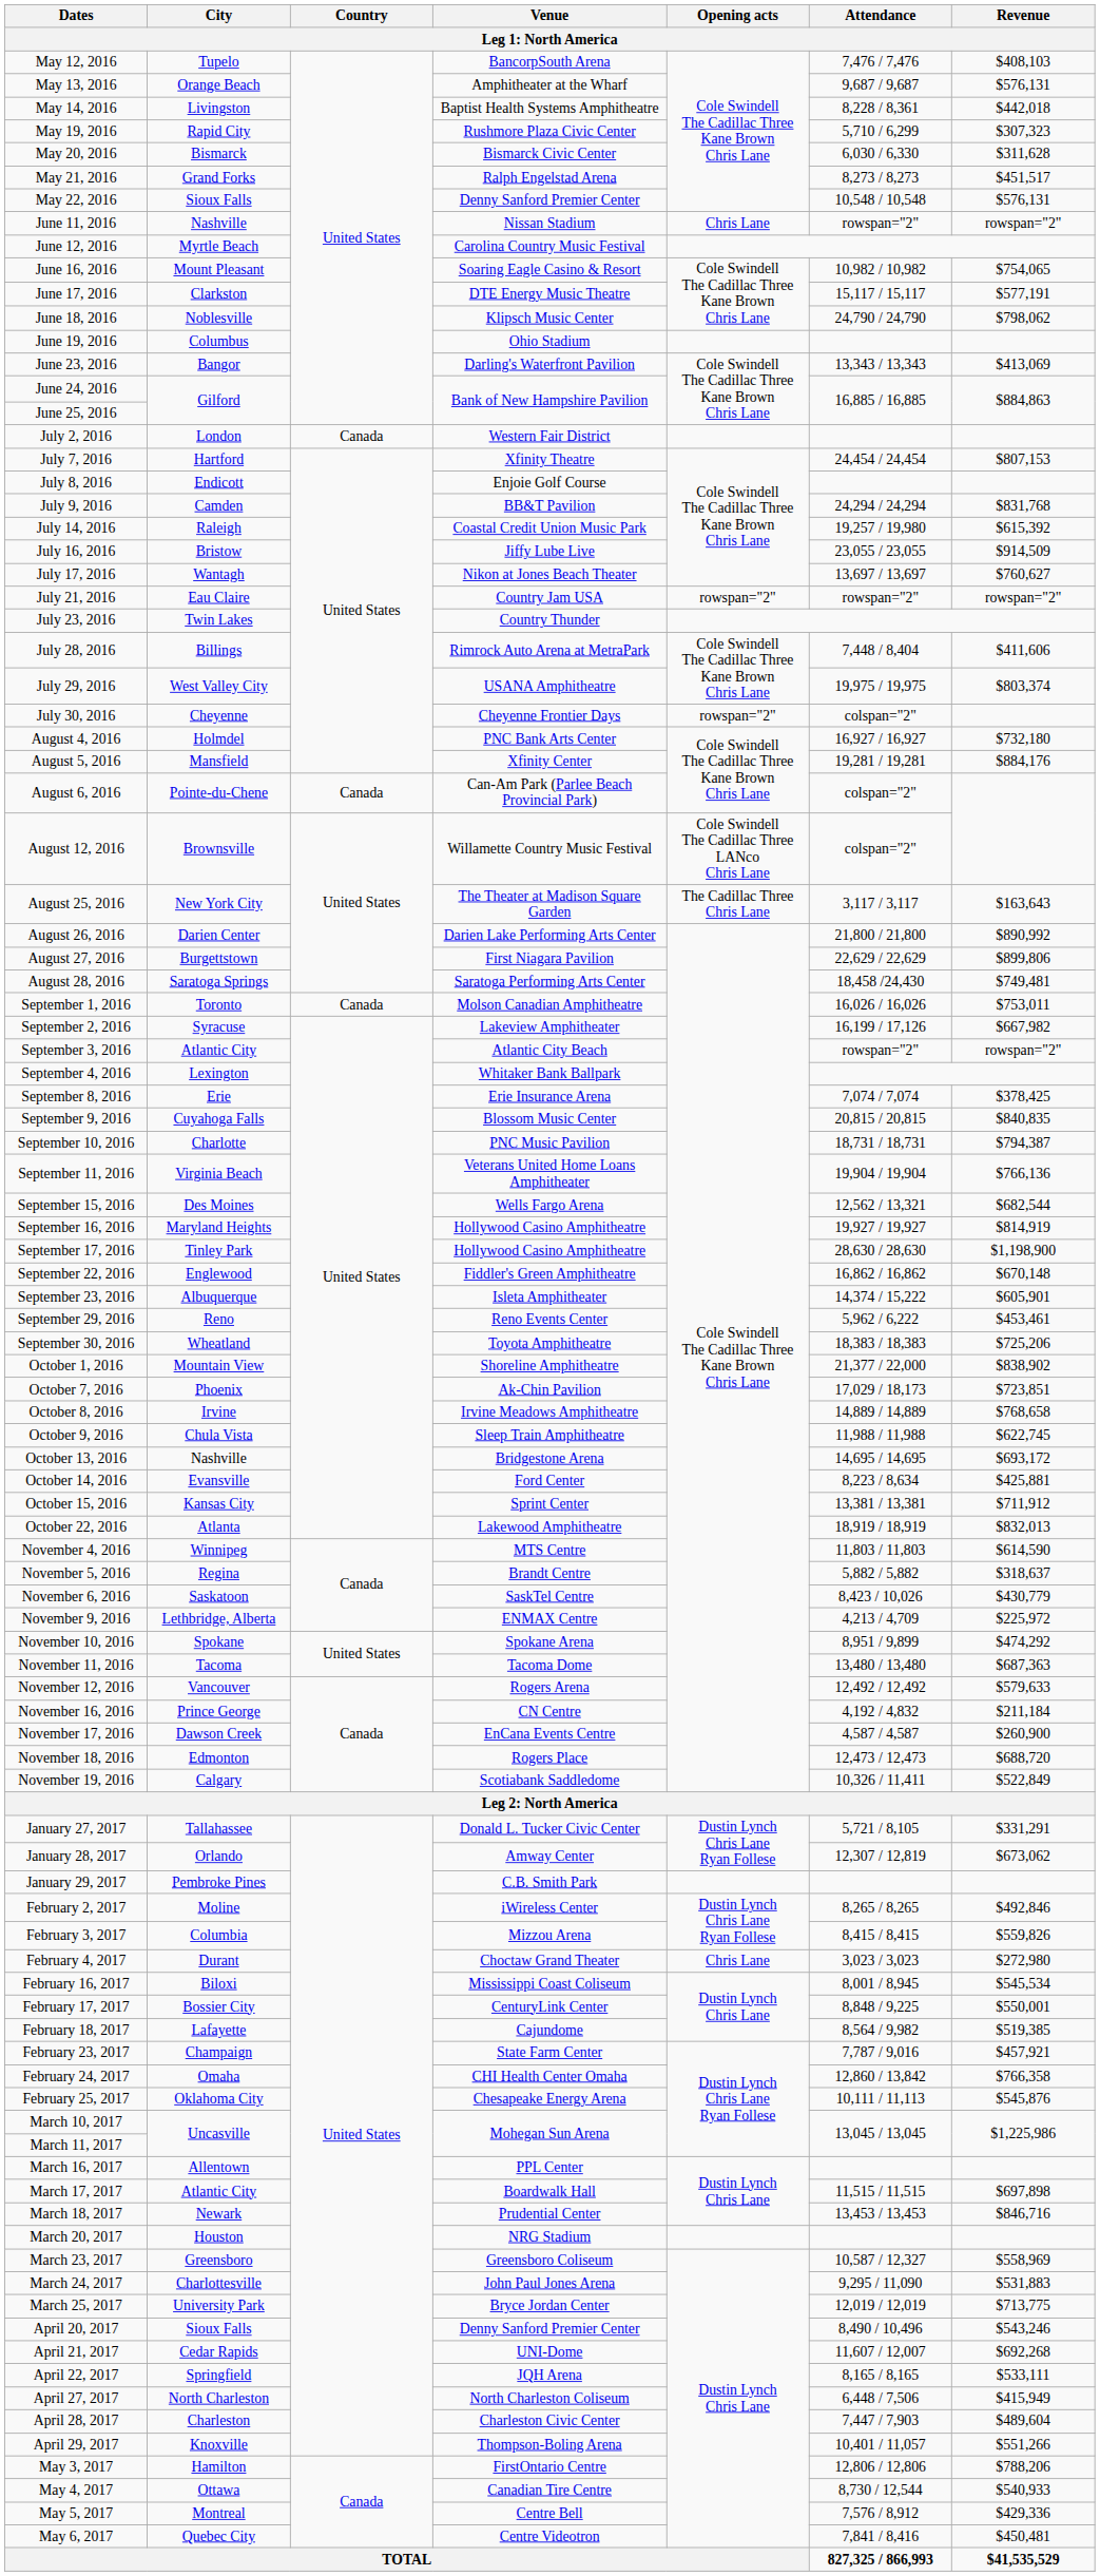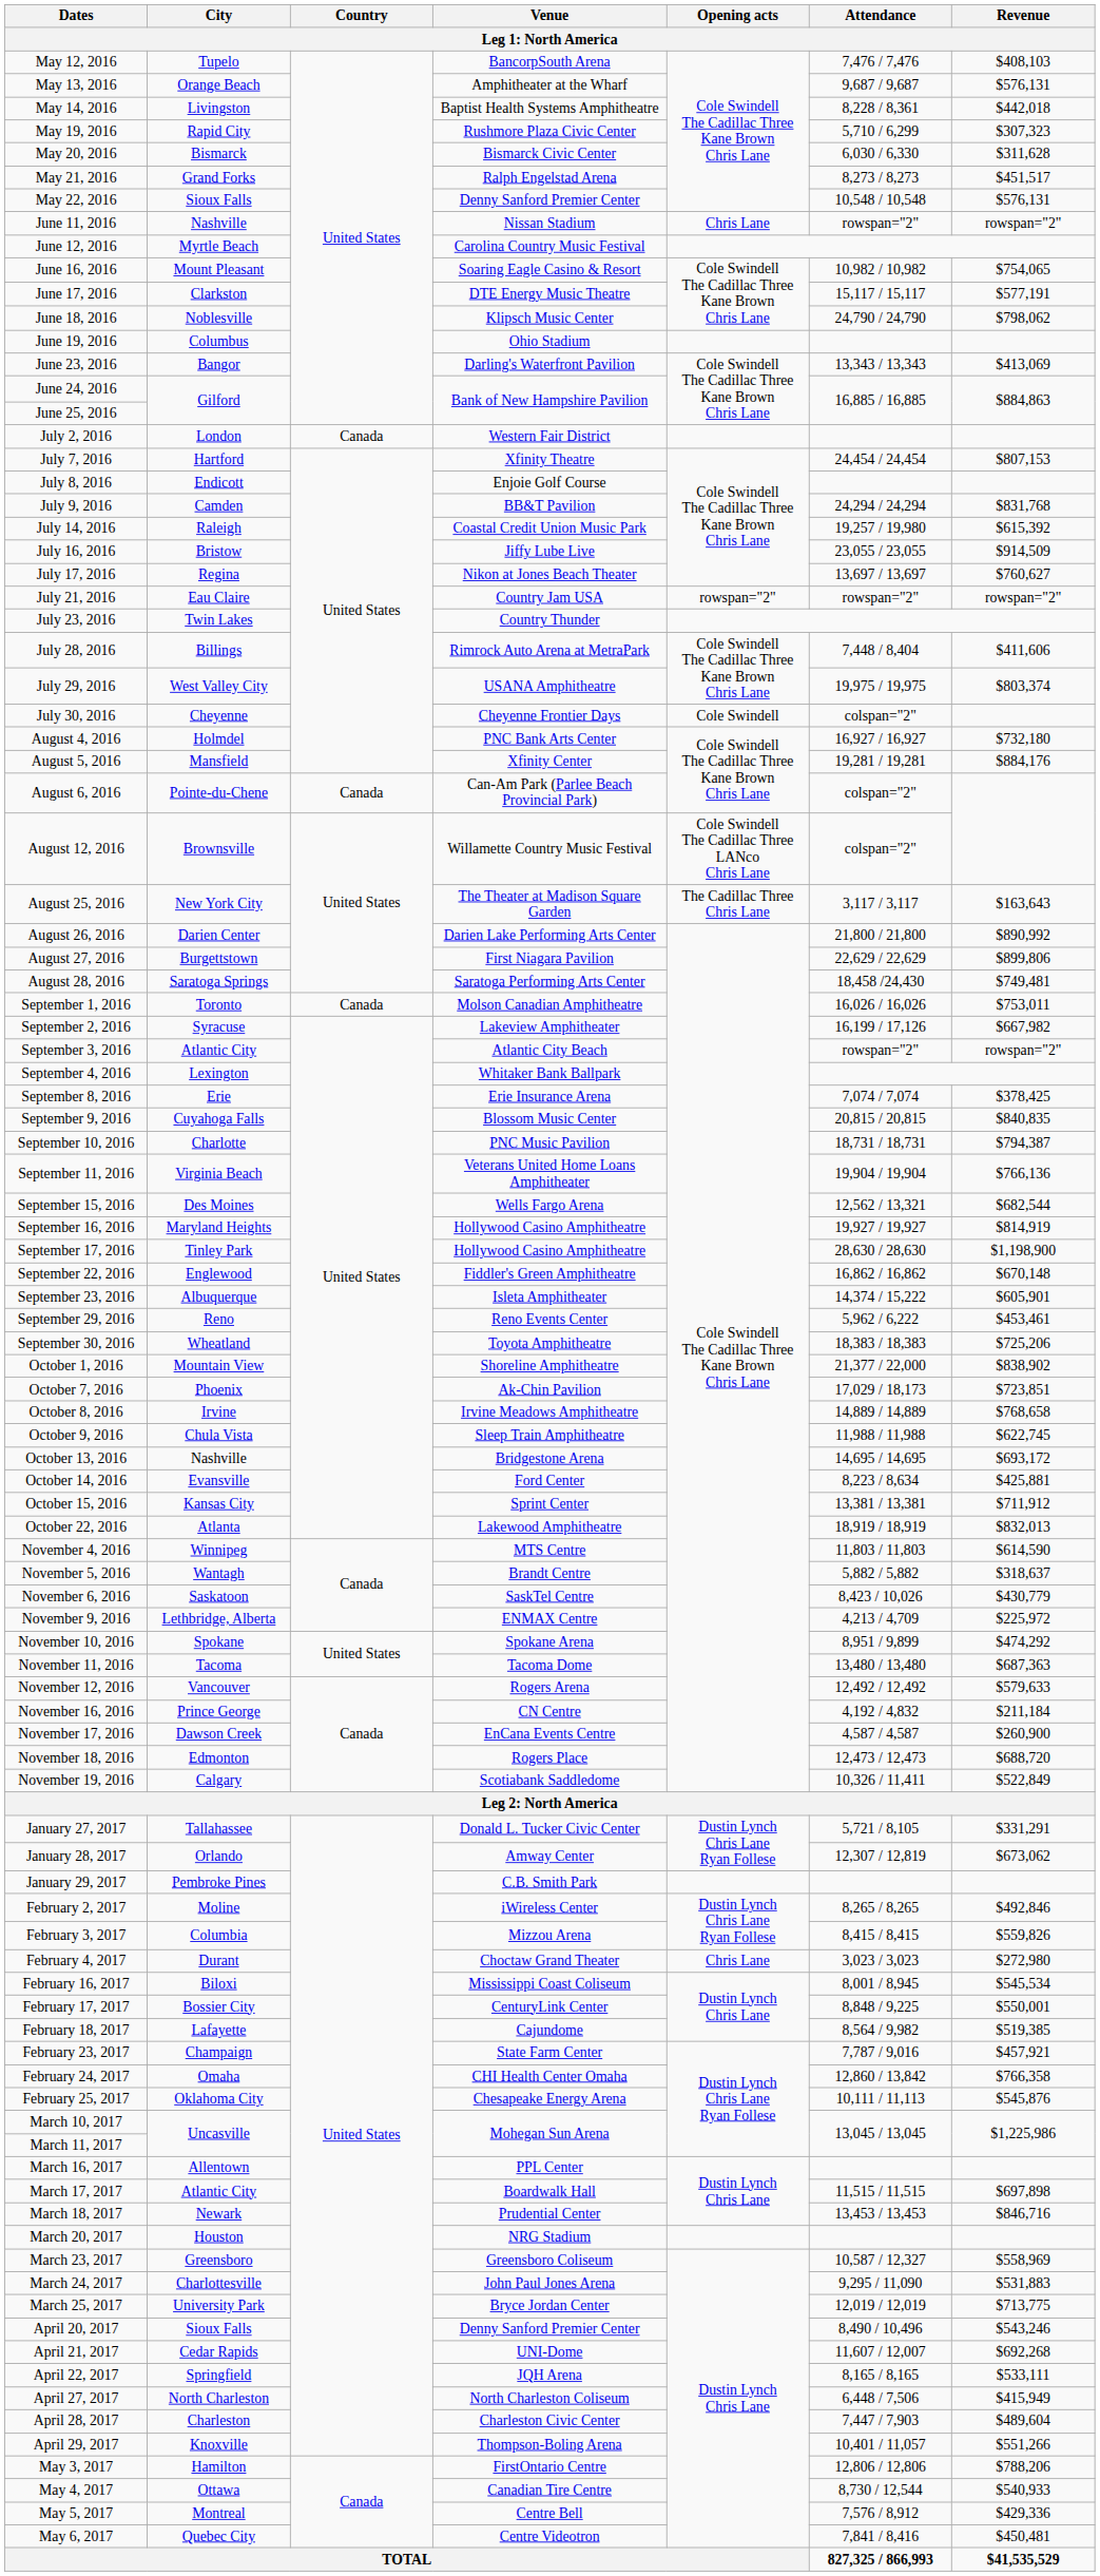July 17, 2016 | City: Wantagh -> Regina
July 30, 2016 | Opening acts: rowspan="2" -> Cole Swindell
November 5, 2016 | City: Regina -> Wantagh
